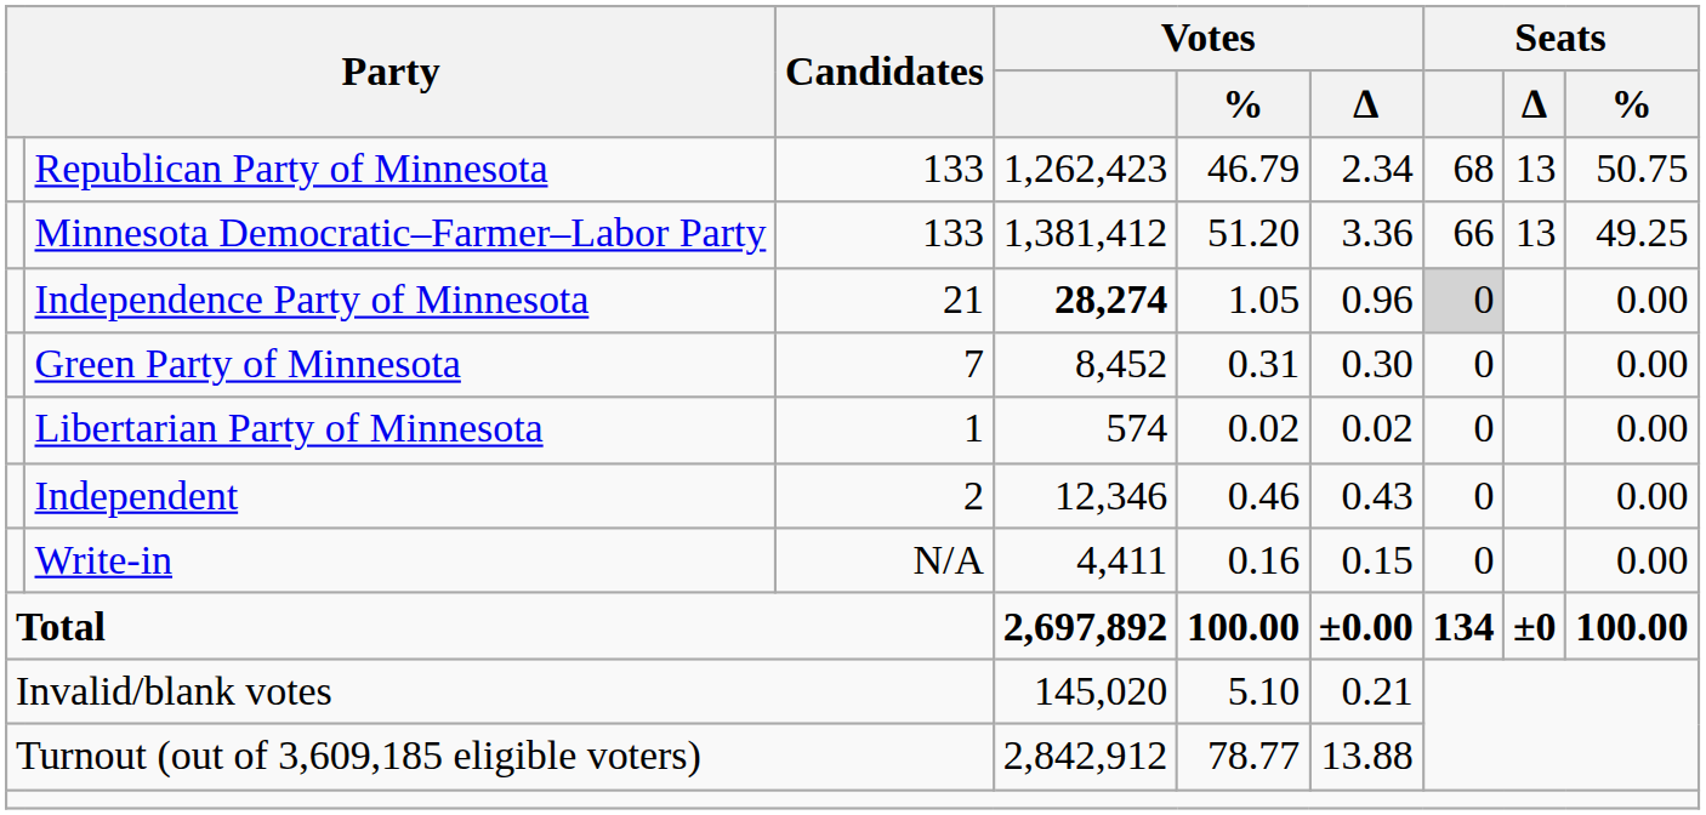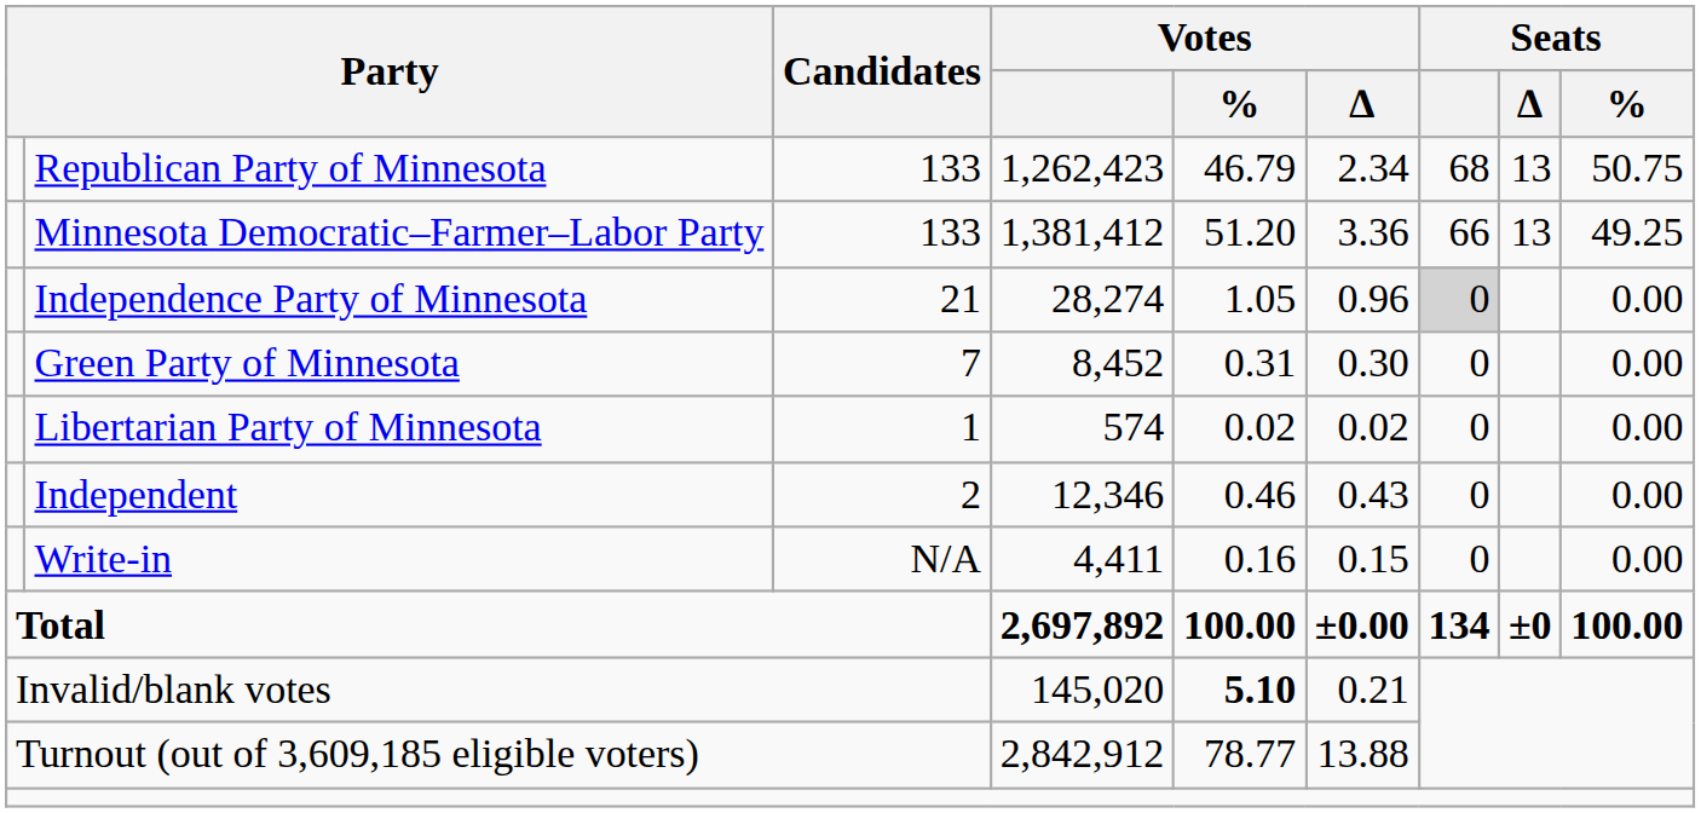Independence Party of Minnesota | Votes: bold -> normal
Invalid/blank votes | Votes / %: normal -> bold
